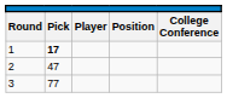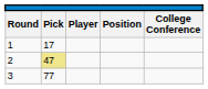1 | column 2: bold -> normal
2 | column 2: no background -> khaki background
